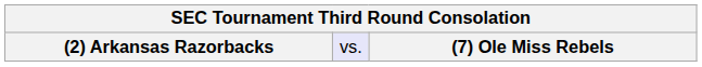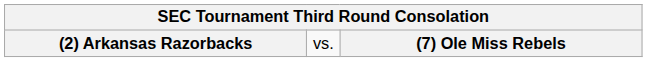(2) Arkansas Razorbacks | column 2: lavender background -> no background
